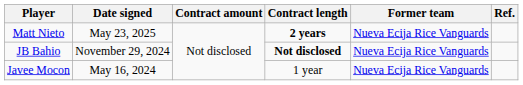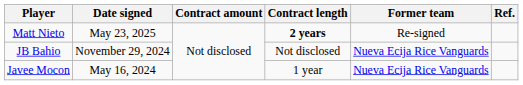Matt Nieto | Former team: Nueva Ecija Rice Vanguards -> Re-signed
JB Bahio | Contract length: bold -> normal
